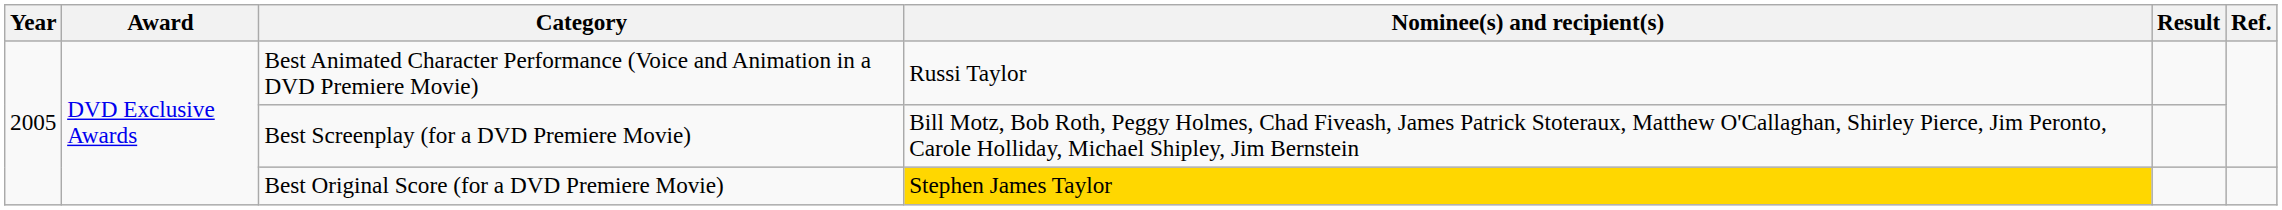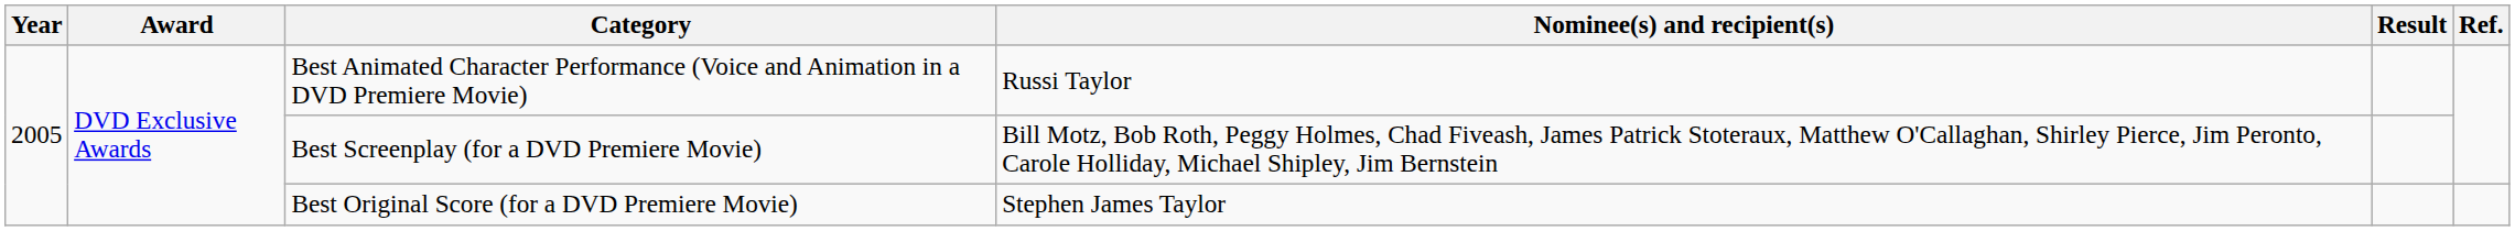Best Original Score (for a DVD Premiere Movie) | Nominee(s) and recipient(s): gold background -> no background
